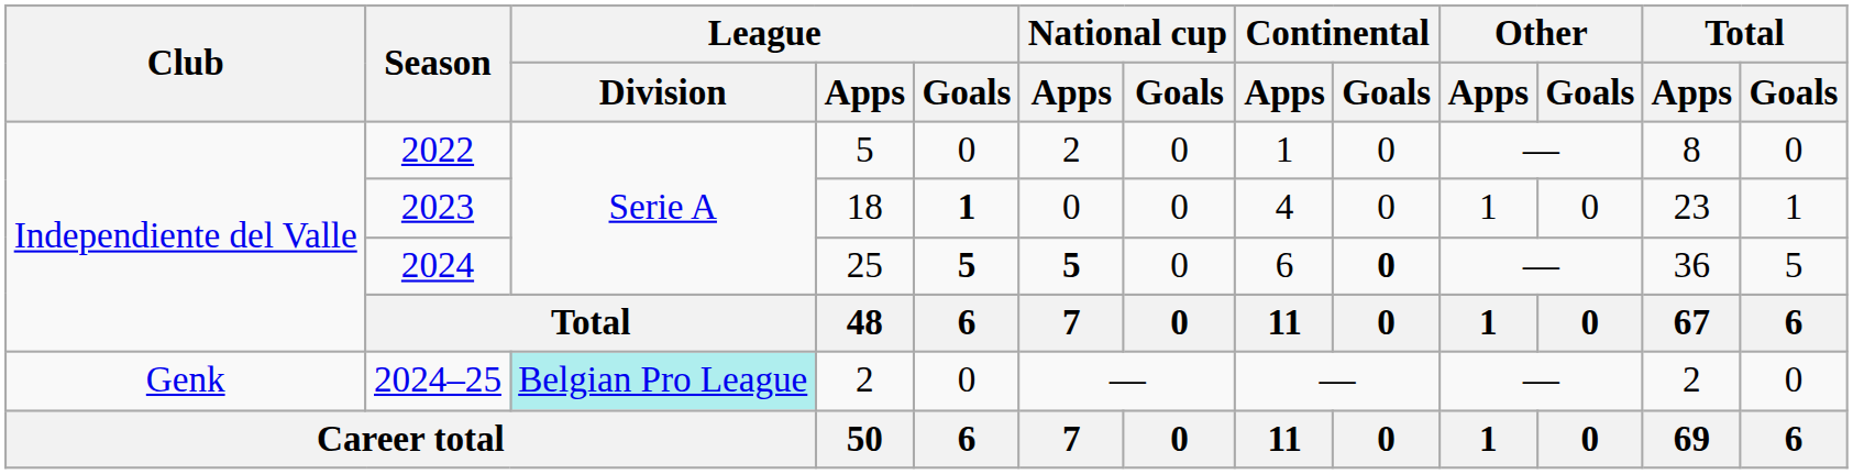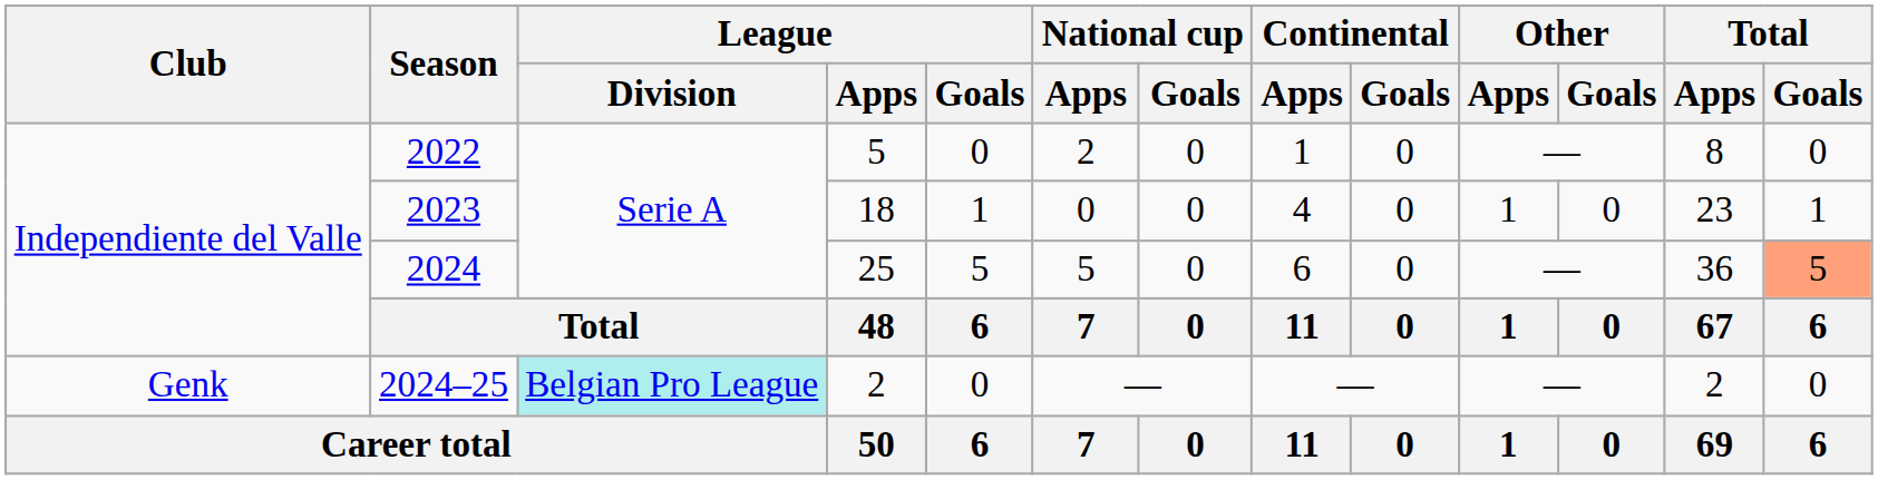2023 | League / Goals: bold -> normal
2024 | League / Goals: bold -> normal
2024 | National cup / Apps: bold -> normal
2024 | Continental / Goals: bold -> normal
2024 | Total / Goals: no background -> lightsalmon background
